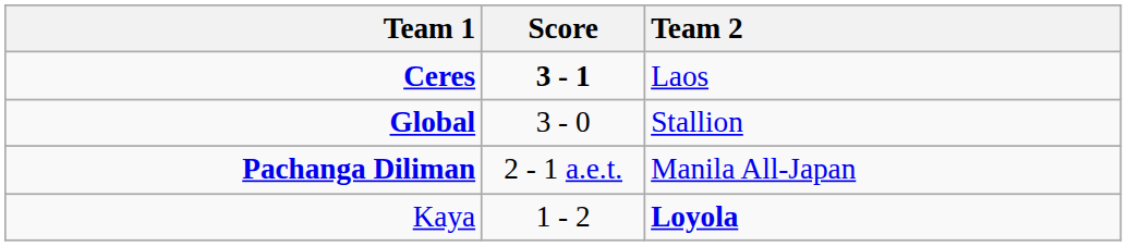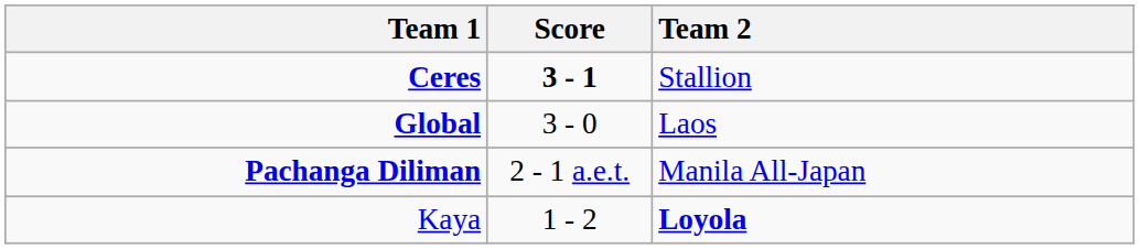Ceres | Team 2: Laos -> Stallion
Global | Team 2: Stallion -> Laos
